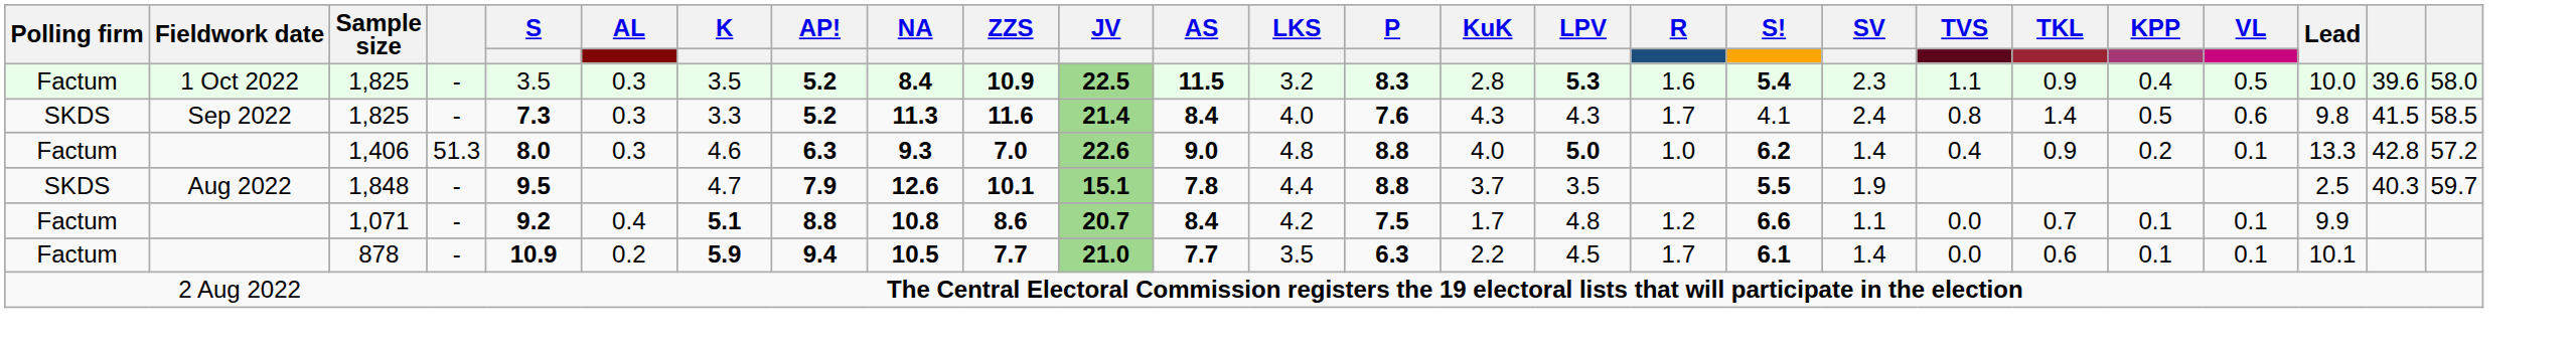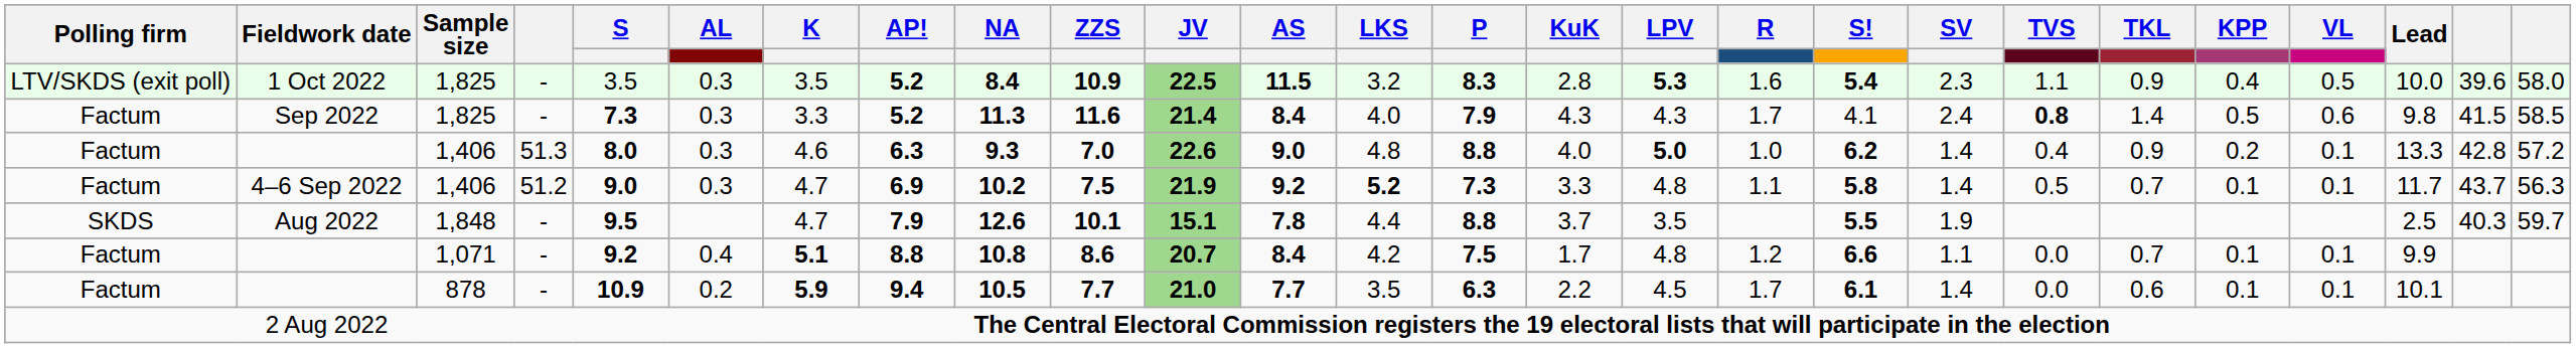1 Oct 2022 | Polling firm: Factum -> LTV/SKDS (exit poll)
Sep 2022 | Polling firm: SKDS -> Factum
Sep 2022 | P: 7.6 -> 7.9
Sep 2022 | TVS: normal -> bold
+ row: Factum | 4–6 Sep 2022 | 1,406 | 51.2 | 9.0 | 0.3 | 4.7 | 6.9 | 10.2 | 7.5 | 21.9 | 9.2 | 5.2 | 7.3 | 3.3 | 4.8 | 1.1 | 5.8 | 1.4 | 0.5 | 0.7 | 0.1 | 0.1 | 11.7 | 43.7 | 56.3
